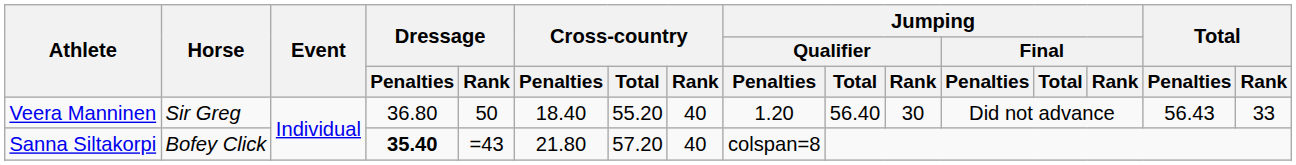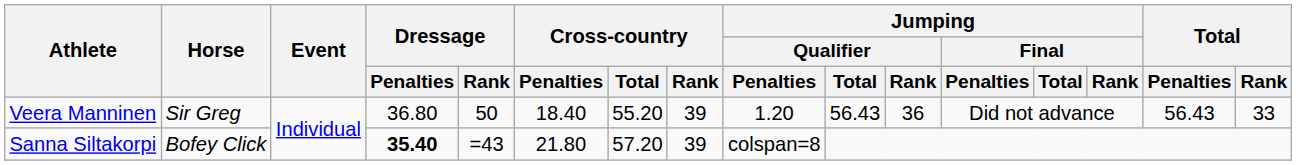Veera Manninen | Cross-country / Rank: 40 -> 39
Veera Manninen | Jumping / Qualifier / Total: 56.40 -> 56.43
Veera Manninen | Jumping / Qualifier / Rank: 30 -> 36
Sanna Siltakorpi | Cross-country / Rank: 40 -> 39
